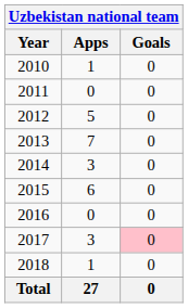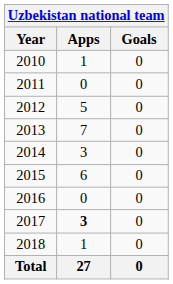2017 | Apps: normal -> bold
2017 | Goals: pink background -> no background
